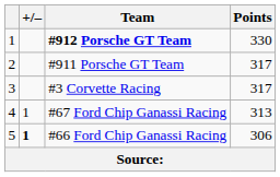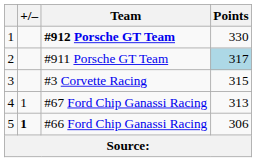#911 Porsche GT Team | Points: no background -> lightblue background
#3 Corvette Racing | Points: 317 -> 315
